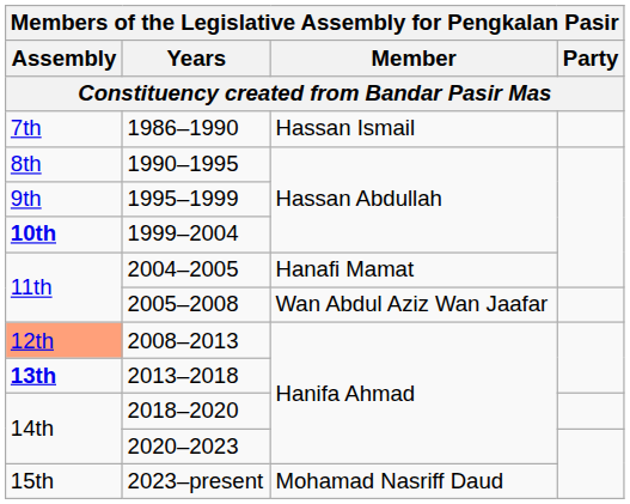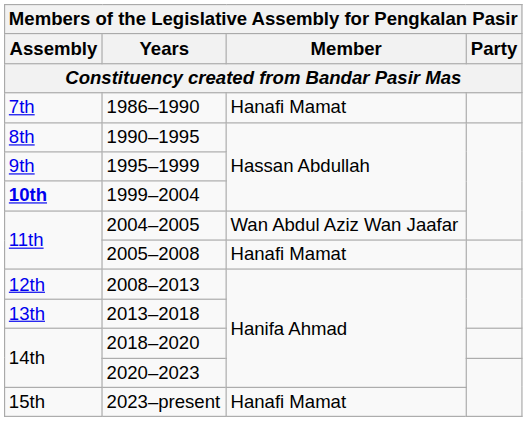1986–1990 | Member: Hassan Ismail -> Hanafi Mamat
2004–2005 | Member: Hanafi Mamat -> Wan Abdul Aziz Wan Jaafar
2005–2008 | Member: Wan Abdul Aziz Wan Jaafar -> Hanafi Mamat
2008–2013 | Assembly: lightsalmon background -> no background
2013–2018 | Assembly: bold -> normal
2023–present | Member: Mohamad Nasriff Daud -> Hanafi Mamat
